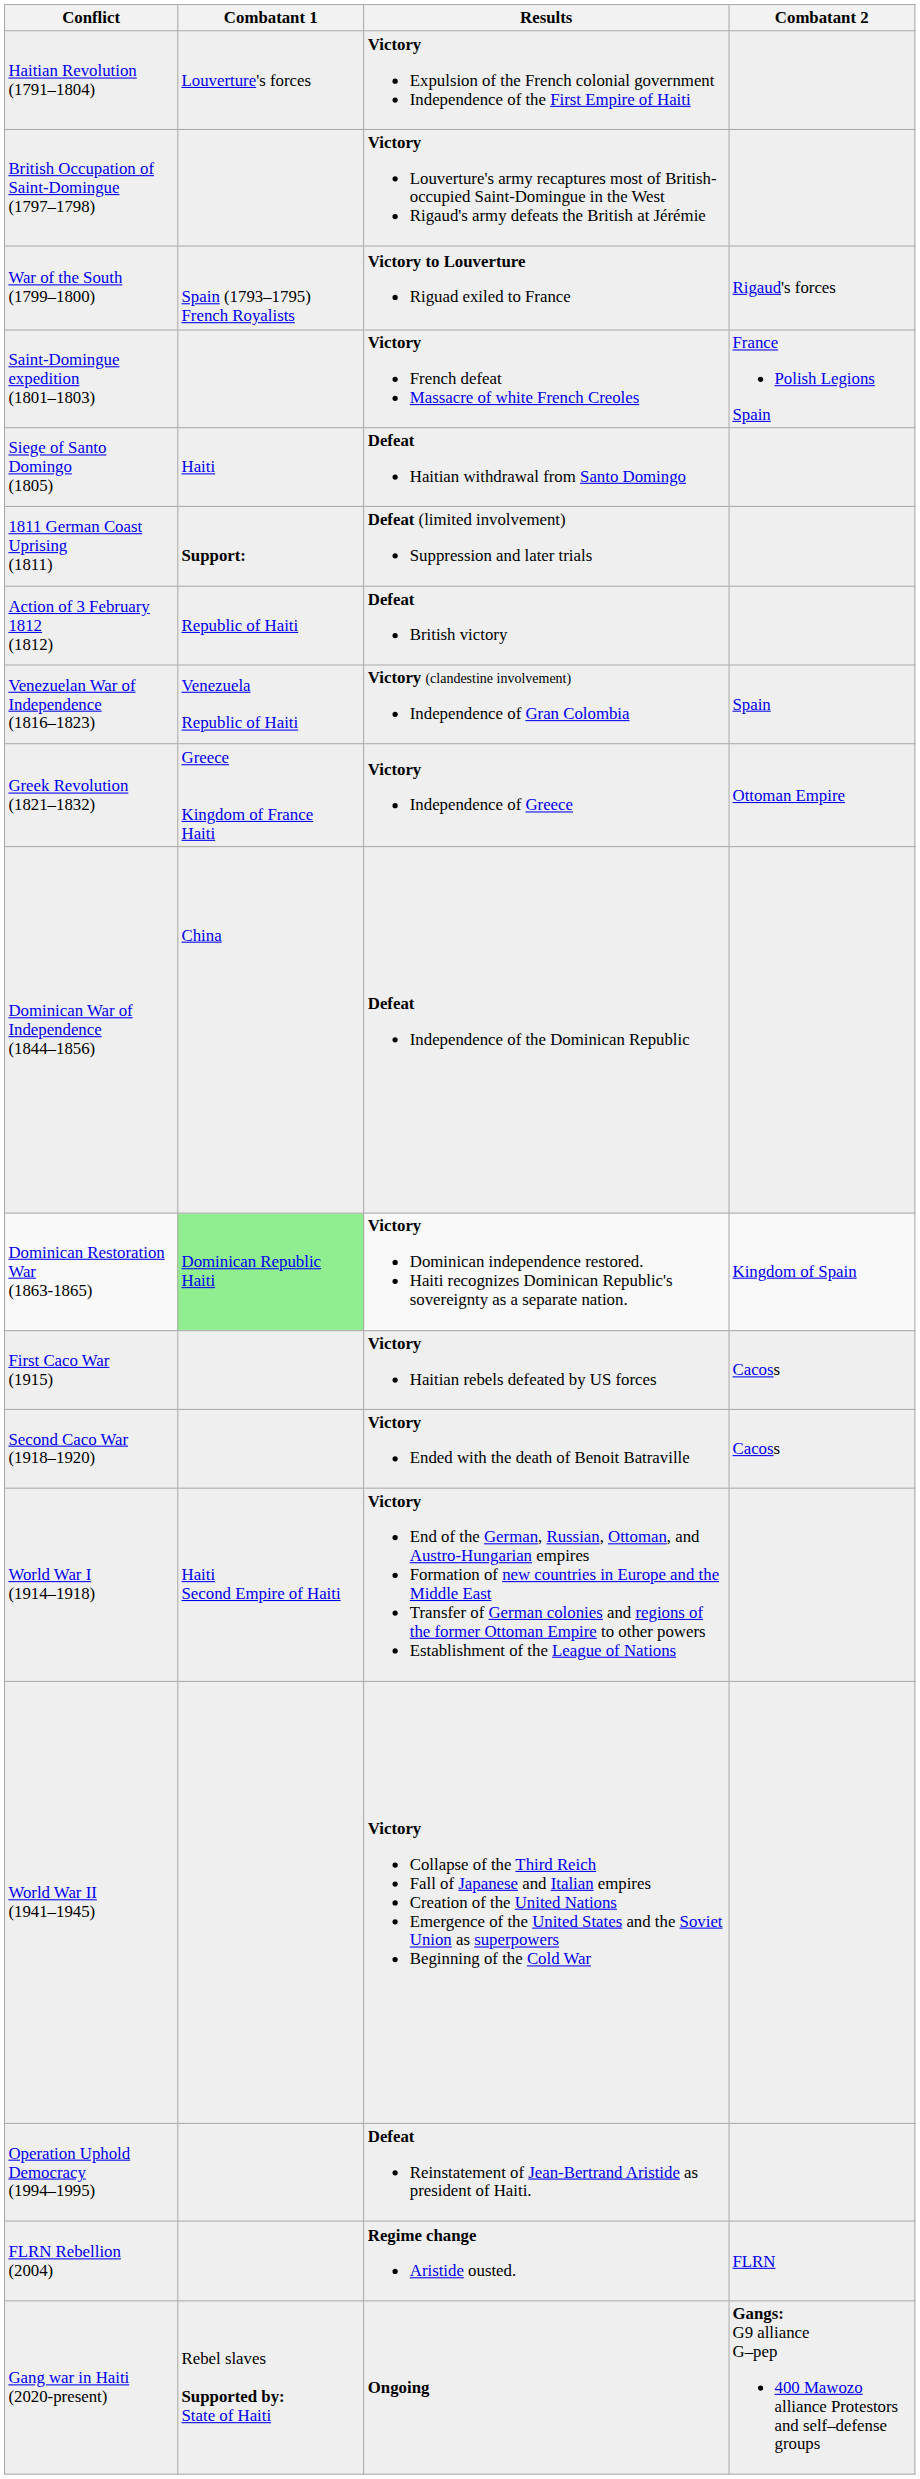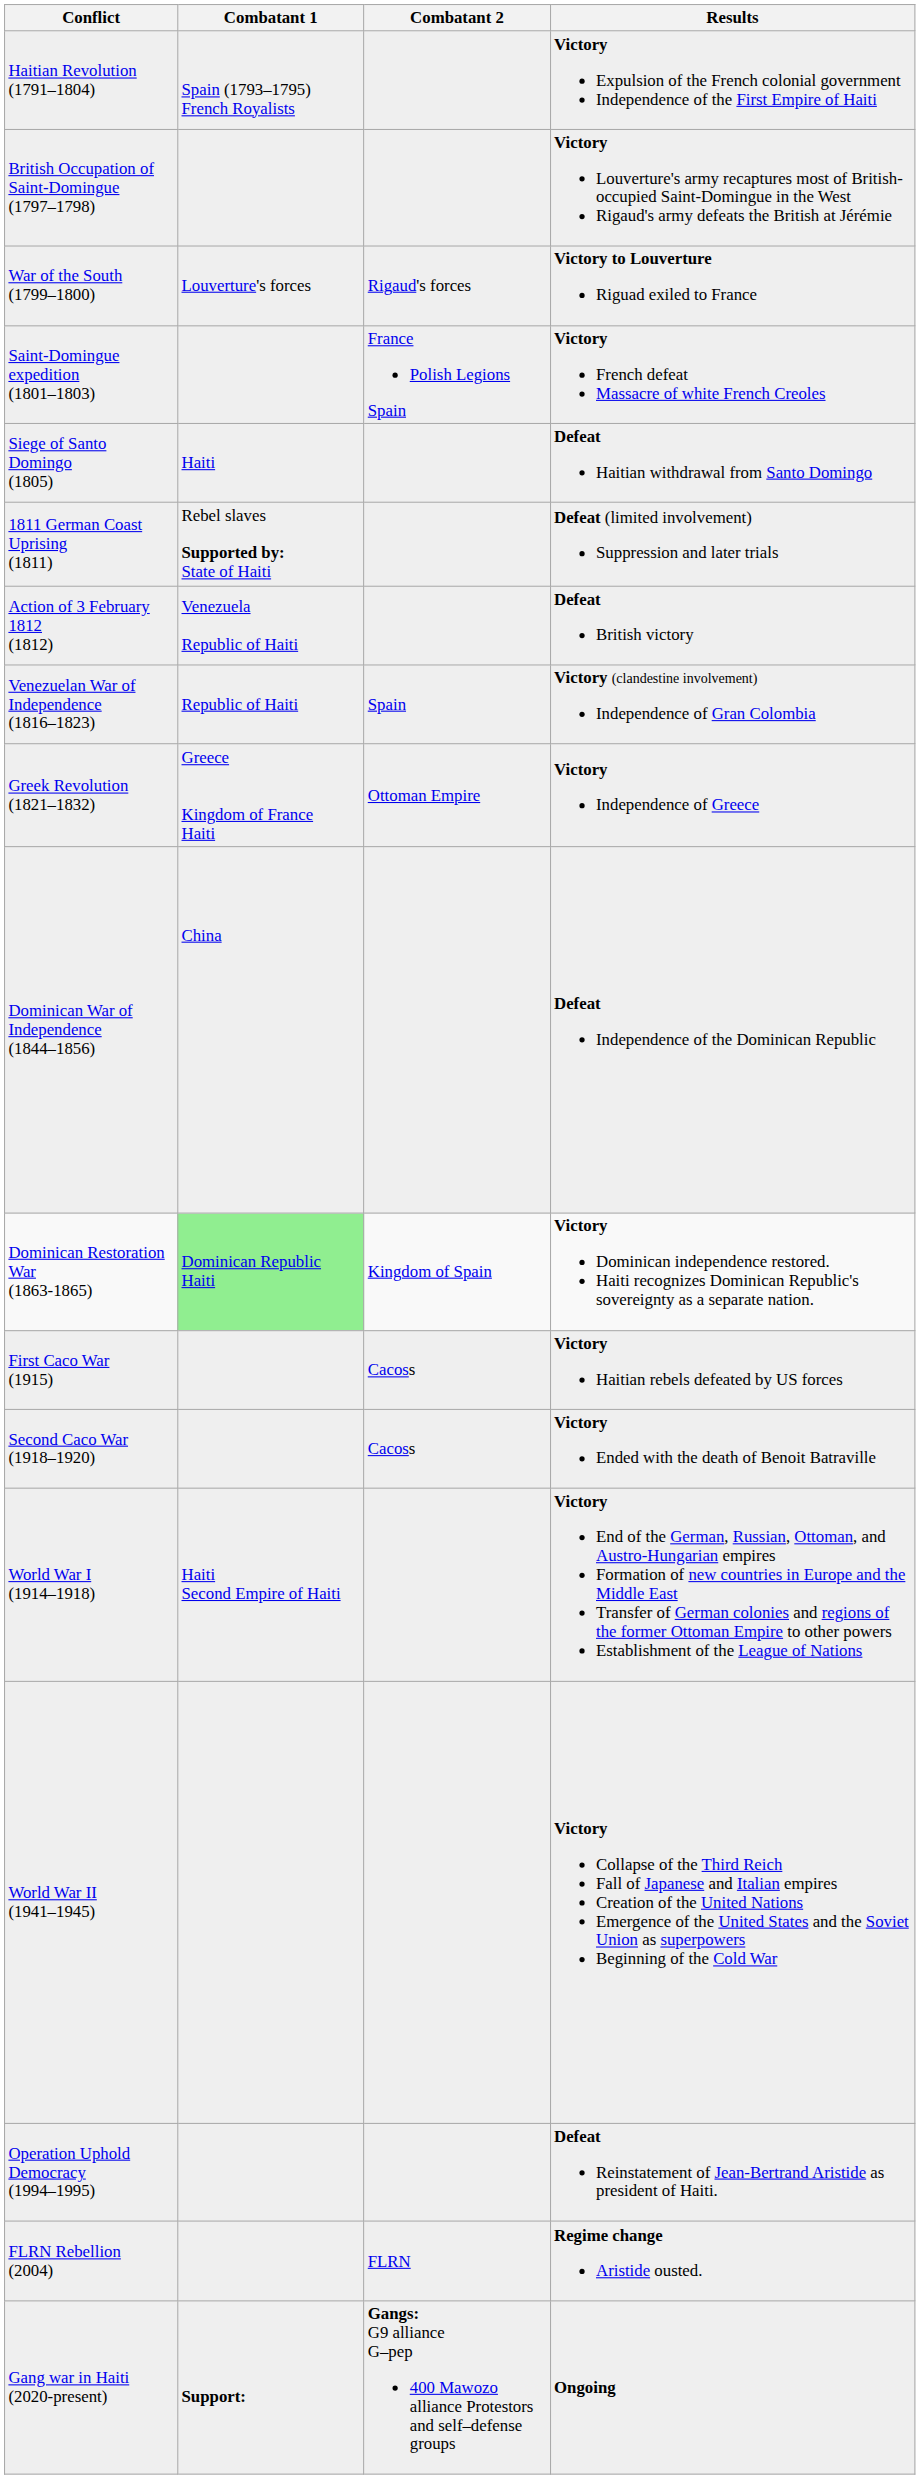columns swapped: Combatant 2 <-> Results
Haitian Revolution (1791–1804) | Combatant 1: Louverture's forces -> Spain (1793–1795) French Royalists
War of the South (1799–1800) | Combatant 1: Spain (1793–1795) French Royalists -> Louverture's forces
1811 German Coast Uprising (1811) | Combatant 1: Support: -> Rebel slaves Supported by: State of Haiti
Action of 3 February 1812 (1812) | Combatant 1: Republic of Haiti -> Venezuela Republic of Haiti
Venezuelan War of Independence (1816–1823) | Combatant 1: Venezuela Republic of Haiti -> Republic of Haiti
Gang war in Haiti (2020-present) | Combatant 1: Rebel slaves Supported by: State of Haiti -> Support:
